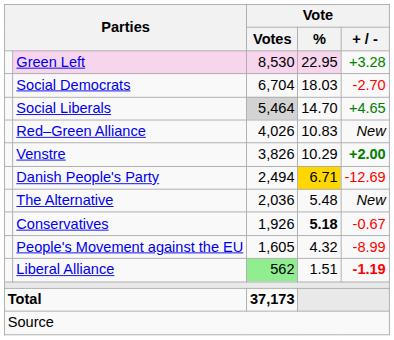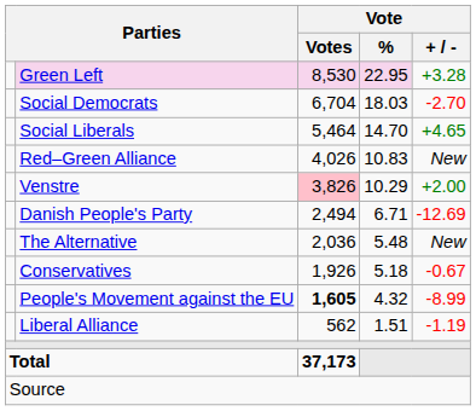Social Liberals | Vote / Votes: lightgrey background -> no background
Venstre | Vote / Votes: no background -> pink background
Venstre | Vote / + / -: bold -> normal
Danish People's Party | Vote / %: gold background -> no background
Conservatives | Vote / %: bold -> normal
People's Movement against the EU | Vote / Votes: normal -> bold
Liberal Alliance | Vote / Votes: lightgreen background -> no background
Liberal Alliance | Vote / + / -: bold -> normal
